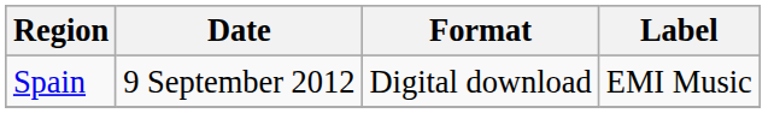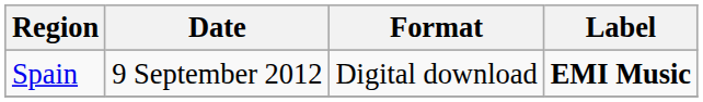Spain | Label: normal -> bold
